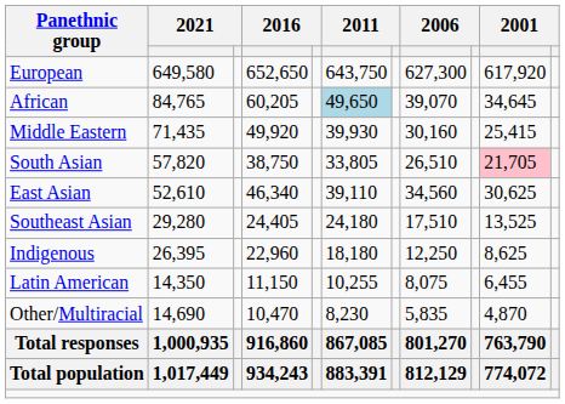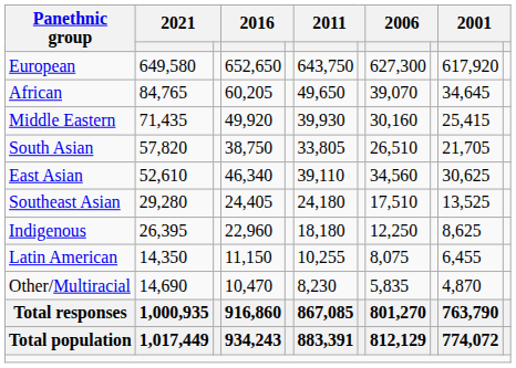African | column 6: lightblue background -> no background
South Asian | column 10: pink background -> no background
